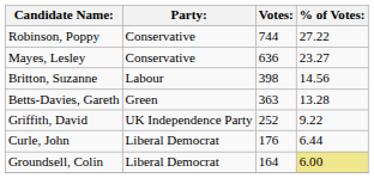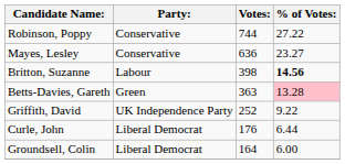Britton, Suzanne | % of Votes:: normal -> bold
Betts-Davies, Gareth | % of Votes:: no background -> pink background
Groundsell, Colin | % of Votes:: khaki background -> no background
